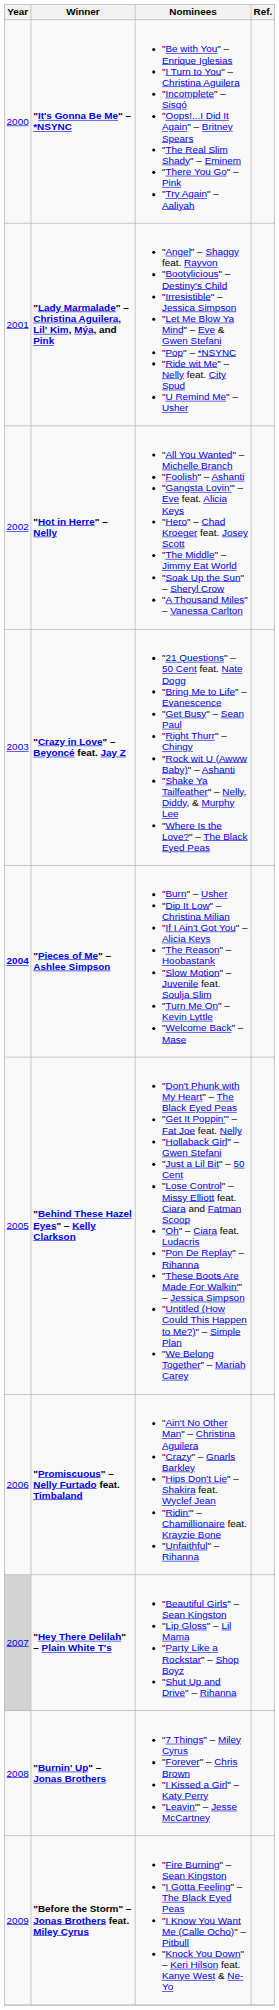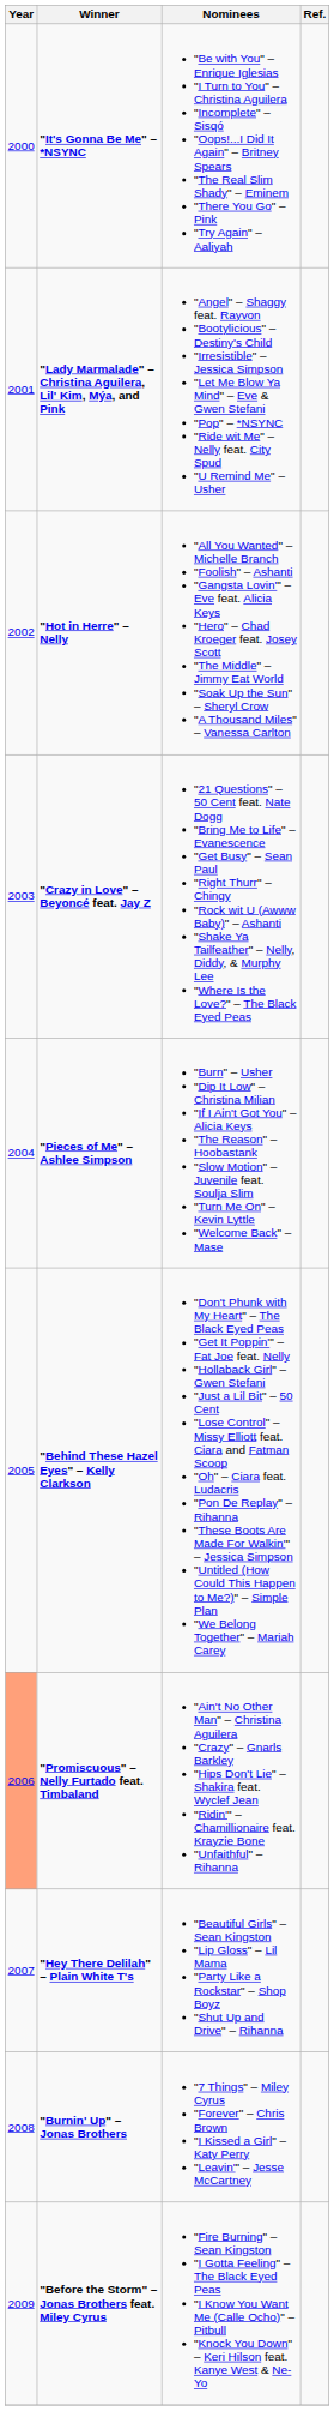"Pieces of Me" – Ashlee Simpson | Year: bold -> normal
"Promiscuous" – Nelly Furtado feat. Timbaland | Year: no background -> lightsalmon background
"Hey There Delilah" – Plain White T's | Year: lightgrey background -> no background
